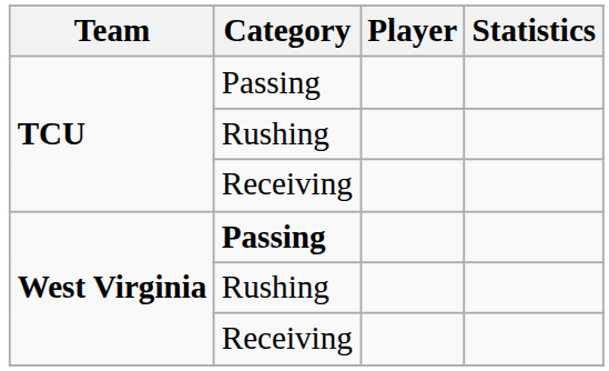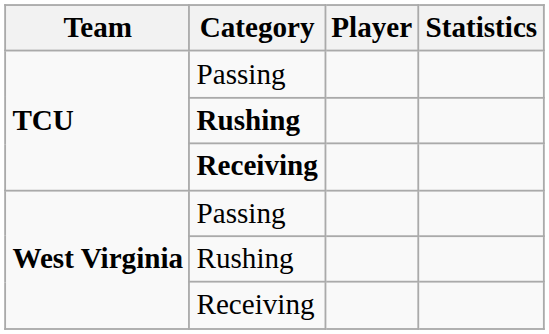TCU / Rushing | Category: normal -> bold
TCU / Receiving | Category: normal -> bold
West Virginia / Passing | Category: bold -> normal
